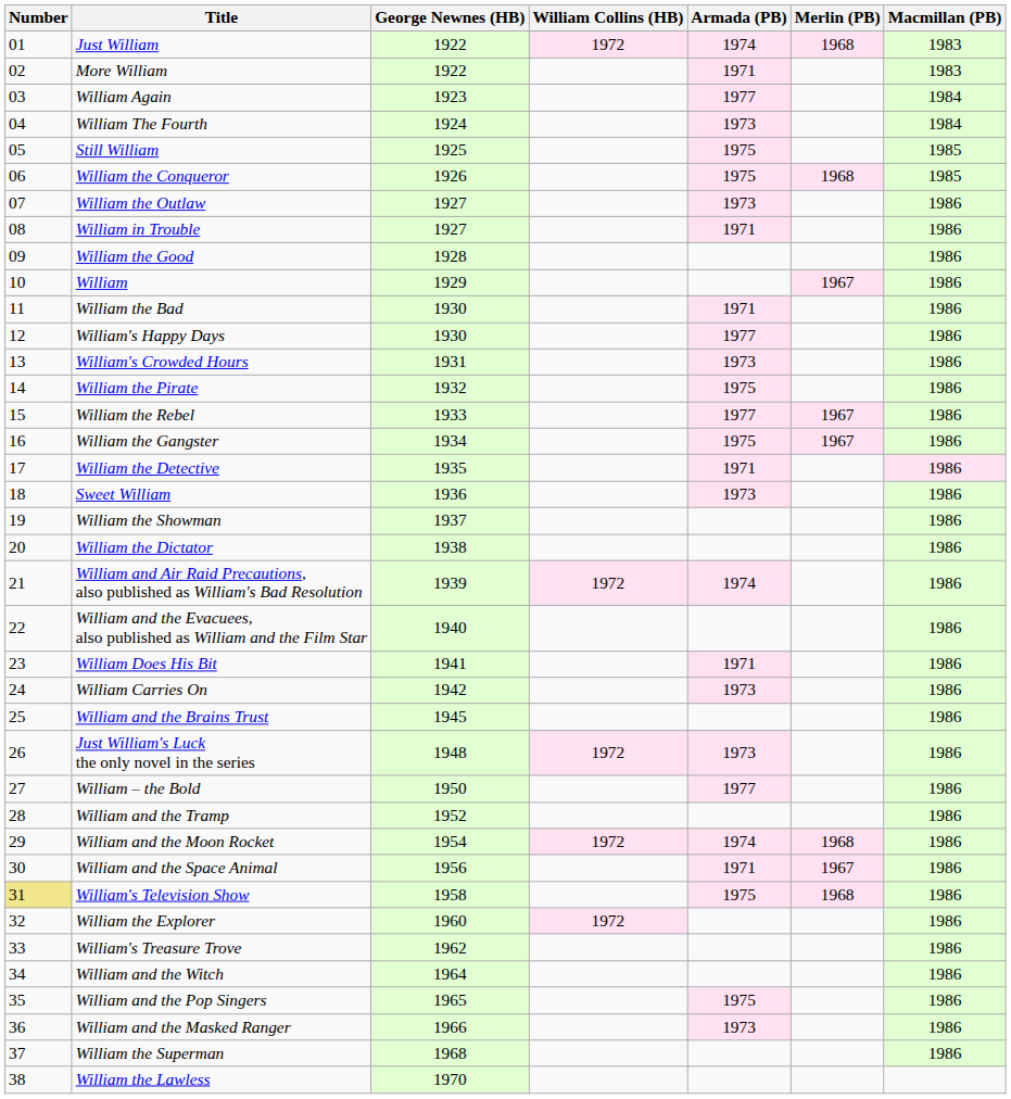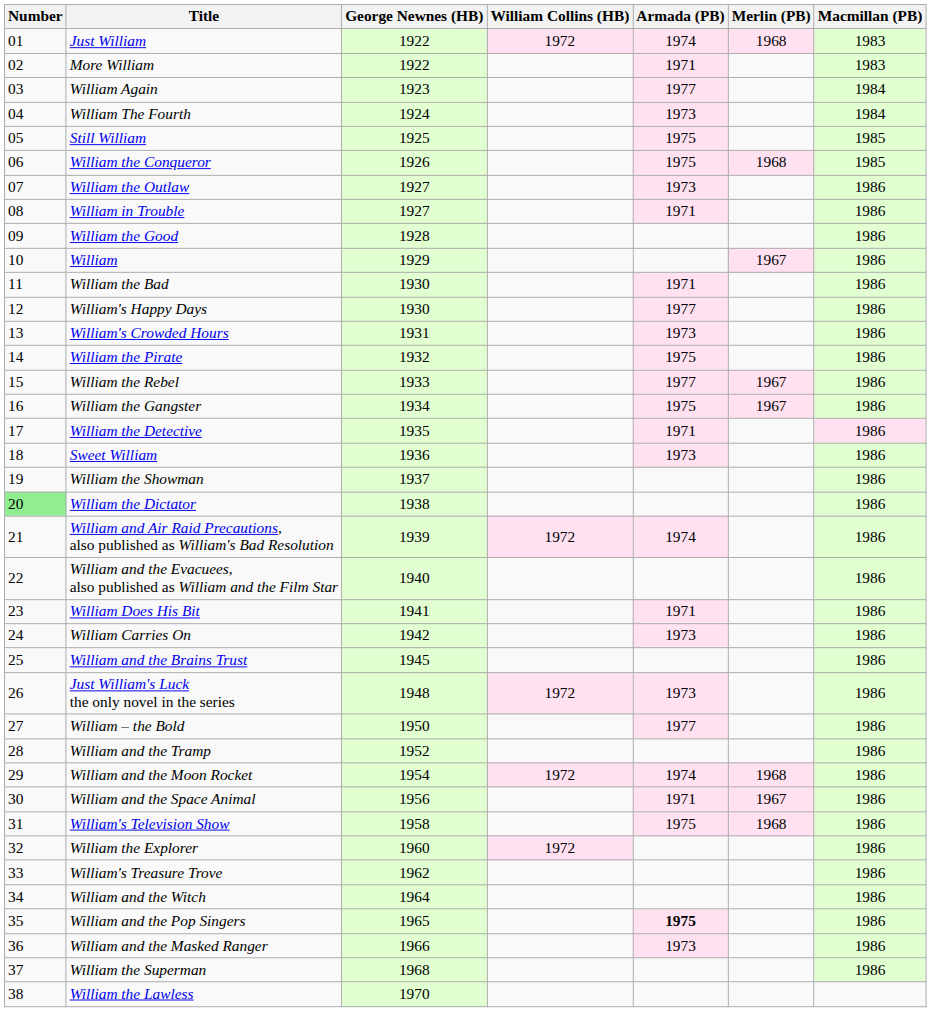William the Dictator | Number: no background -> lightgreen background
William's Television Show | Number: khaki background -> no background
William and the Pop Singers | Armada (PB): normal -> bold
